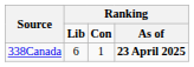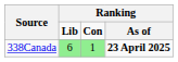338Canada | column 2: no background -> lightgreen background
338Canada | column 3: no background -> lightgreen background
